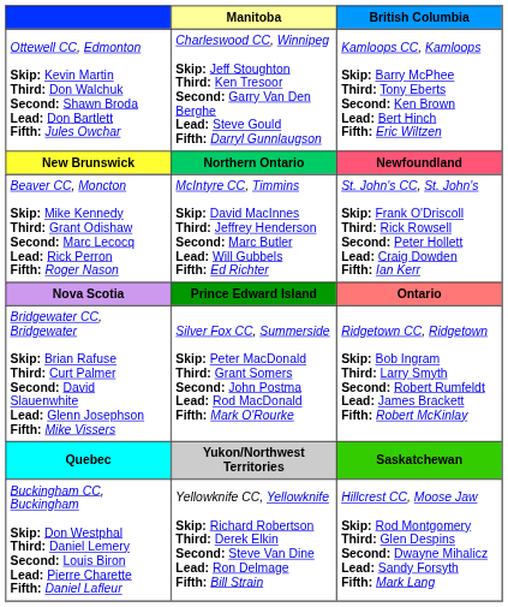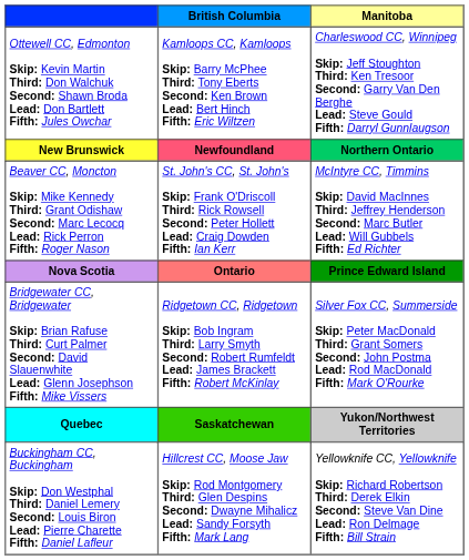columns swapped: British Columbia <-> Manitoba
